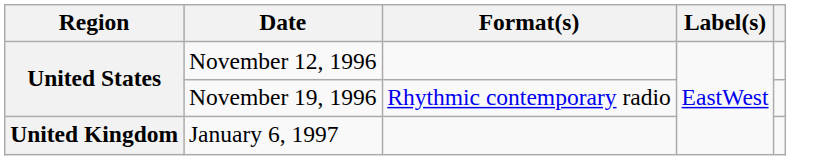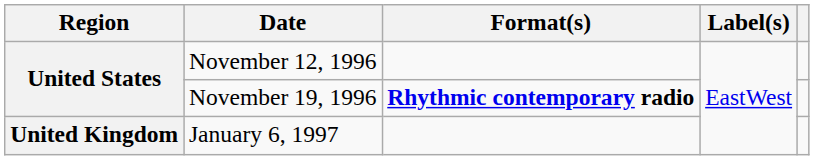November 19, 1996 | Format(s): normal -> bold
